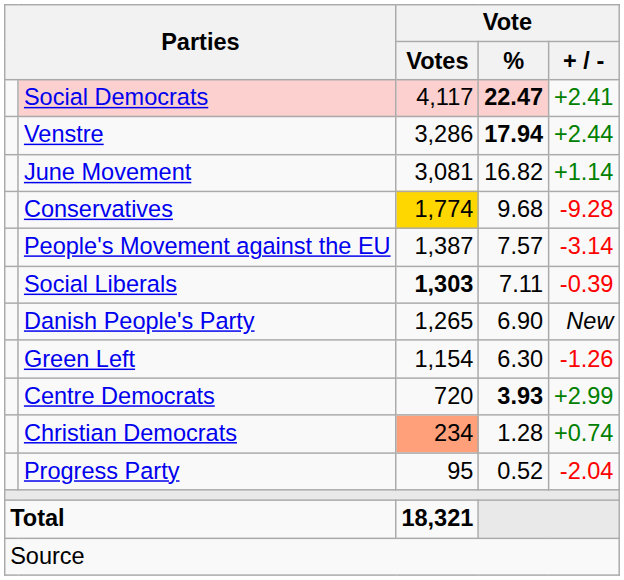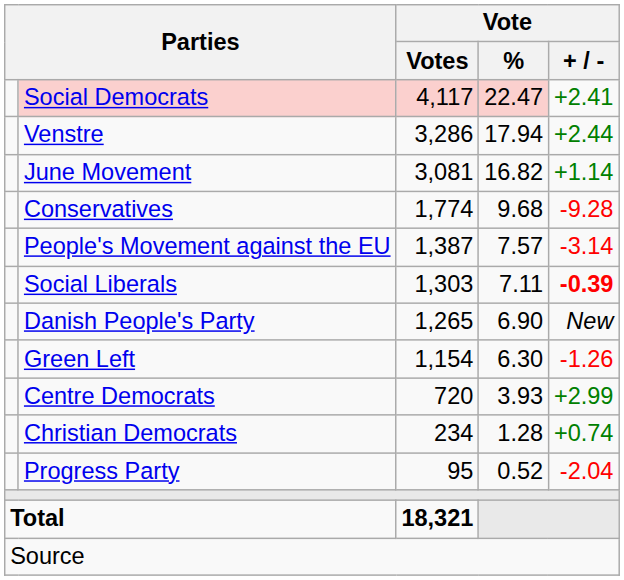Social Democrats | Vote / %: bold -> normal
Venstre | Vote / %: bold -> normal
Conservatives | Vote / Votes: gold background -> no background
Social Liberals | Vote / Votes: bold -> normal
Social Liberals | Vote / + / -: normal -> bold
Centre Democrats | Vote / %: bold -> normal
Christian Democrats | Vote / Votes: lightsalmon background -> no background
